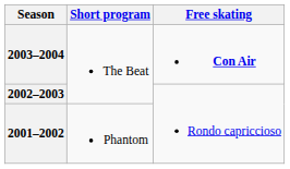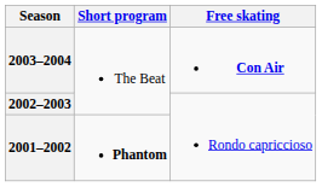2001–2002 | Short program: normal -> bold
